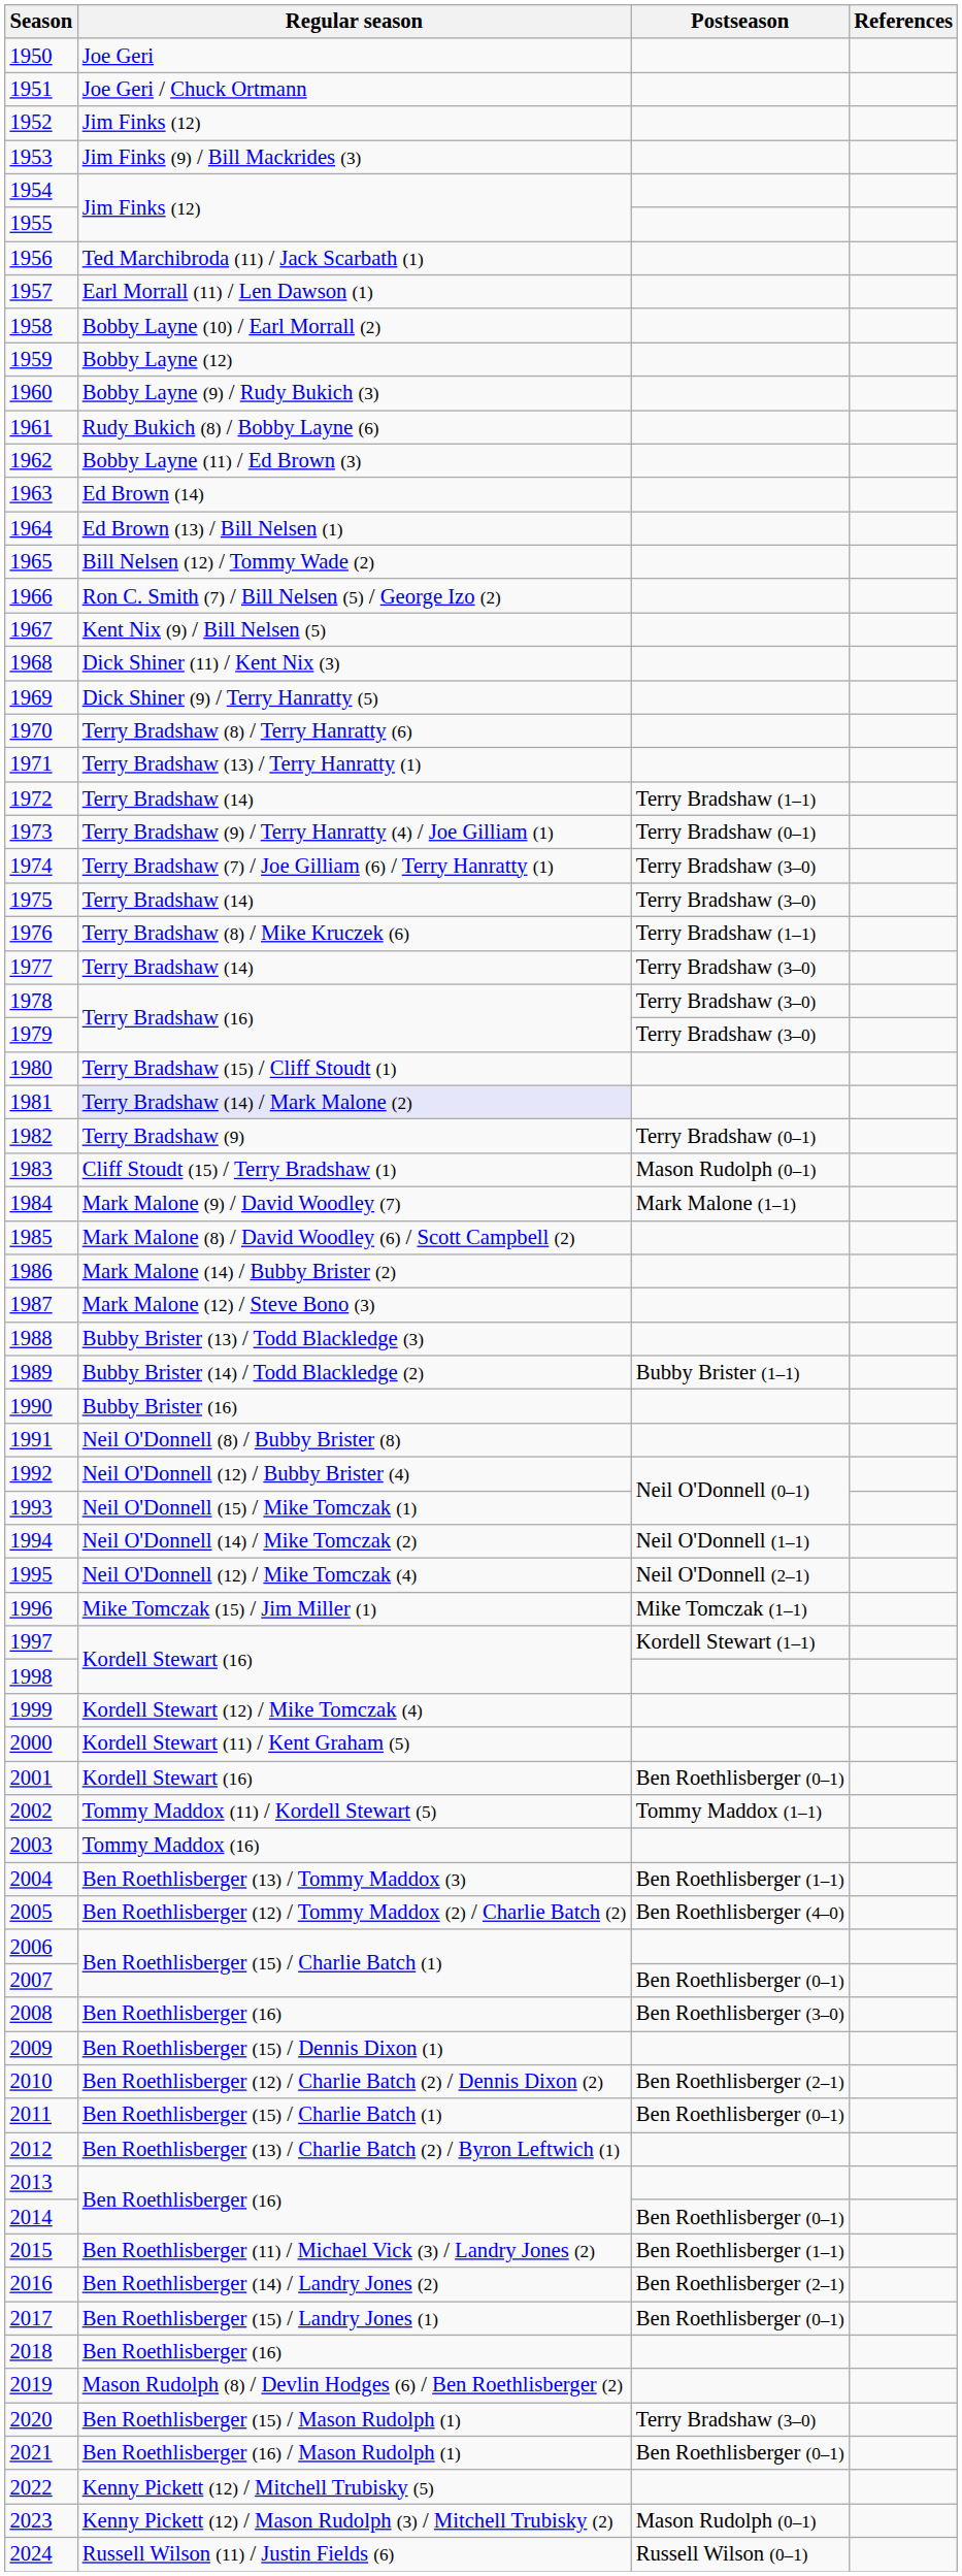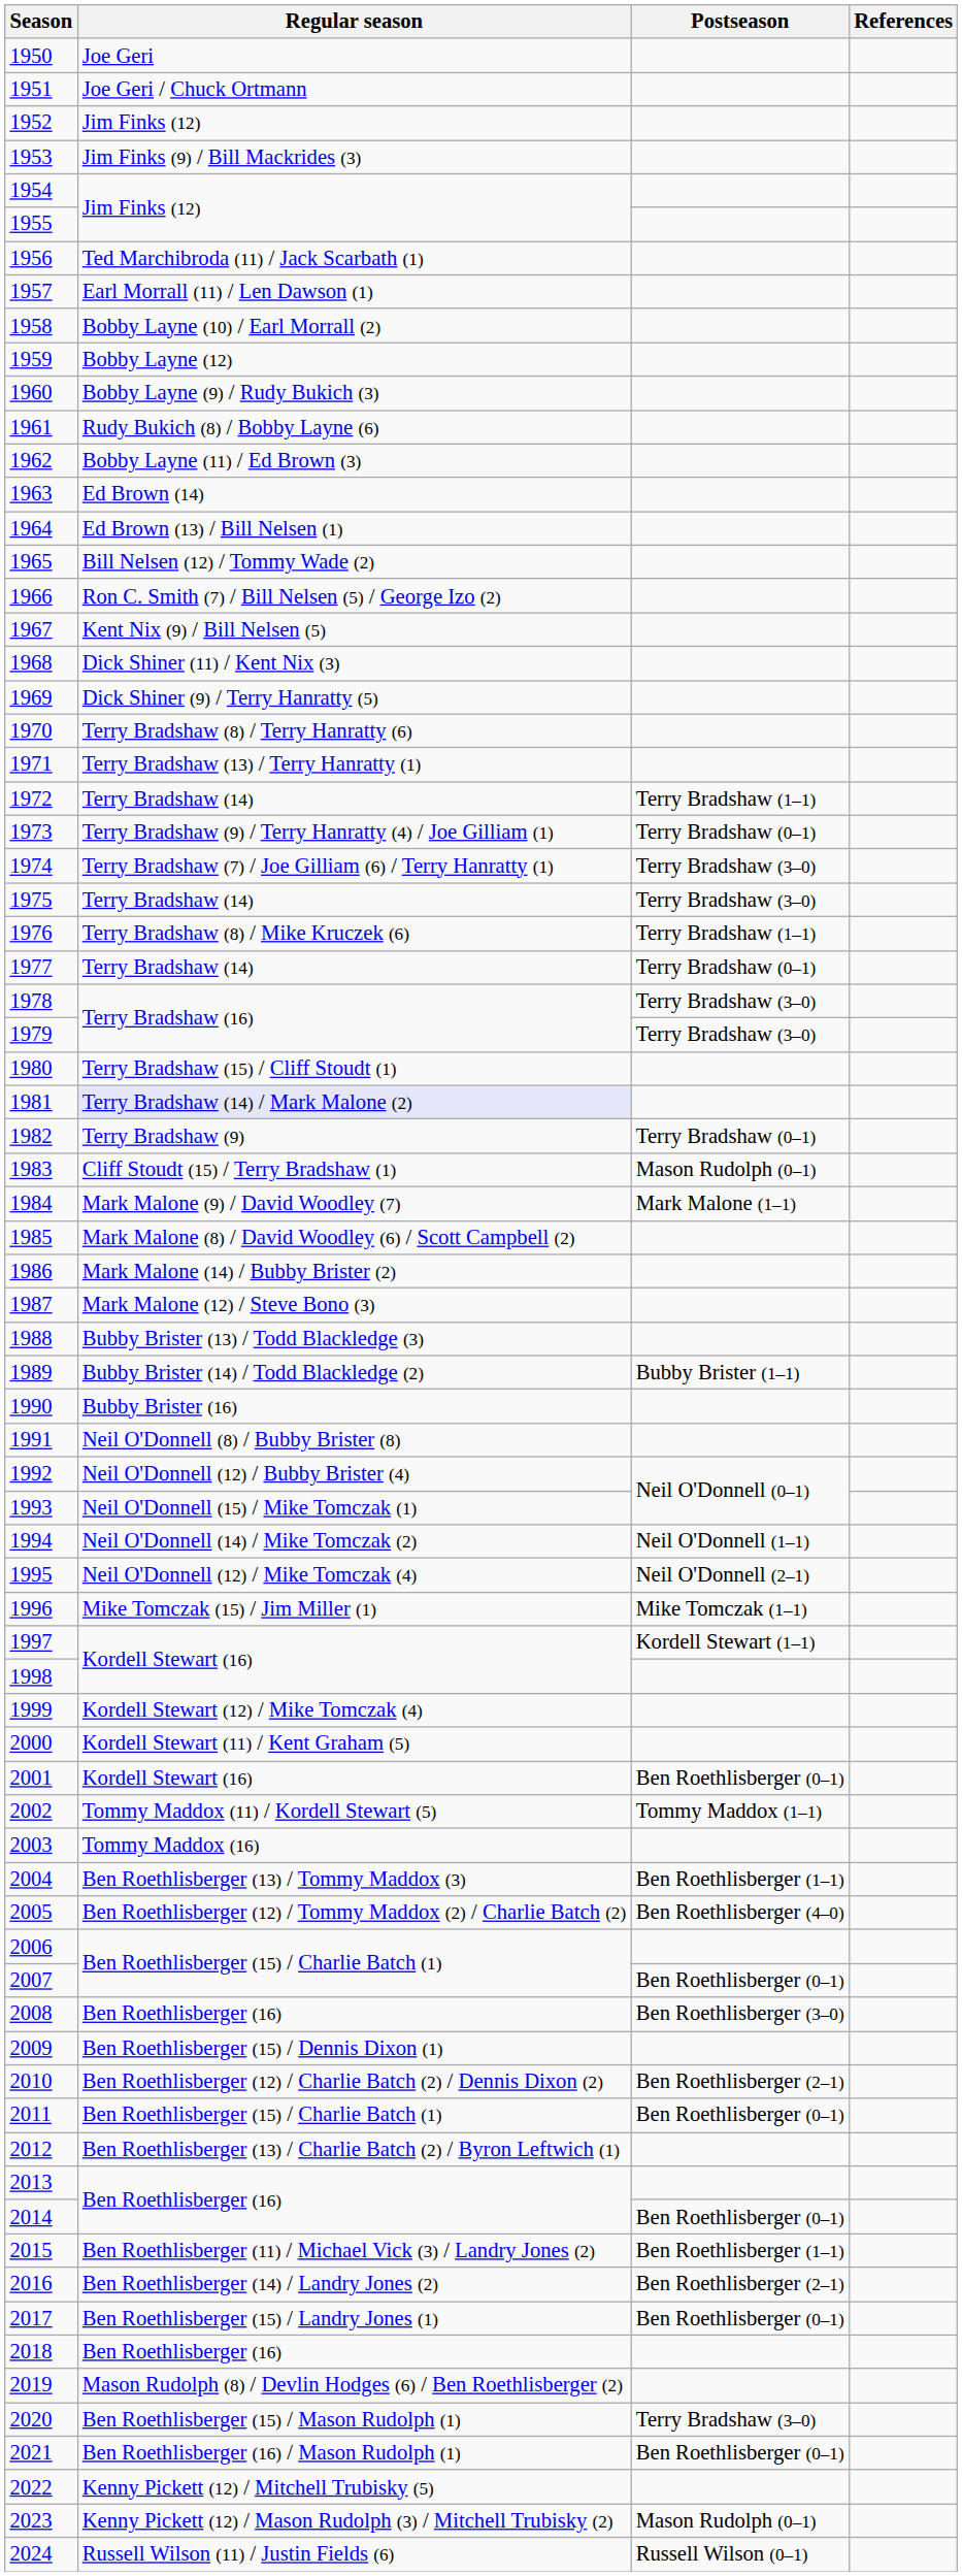1977 | Postseason: Terry Bradshaw (3–0) -> Terry Bradshaw (0–1)
